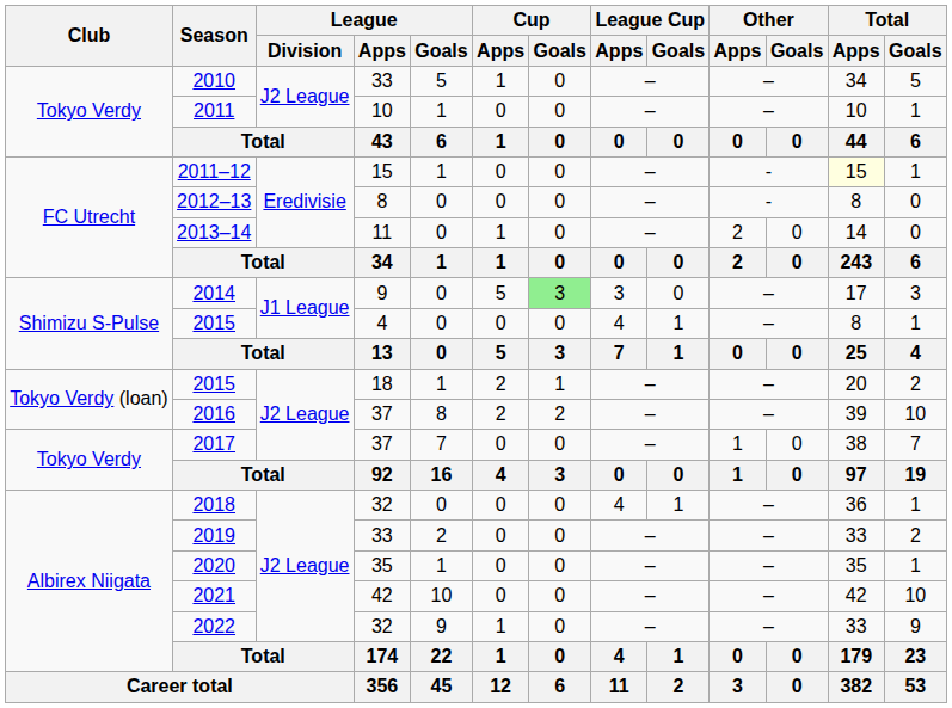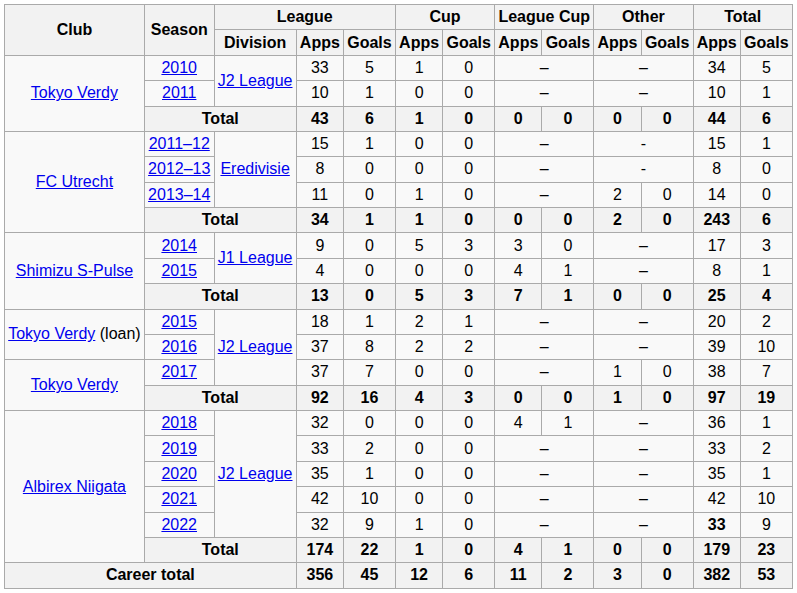2011–12 | Total / Apps: lightyellow background -> no background
2014 | Cup / Goals: lightgreen background -> no background
2022 | Total / Apps: normal -> bold
